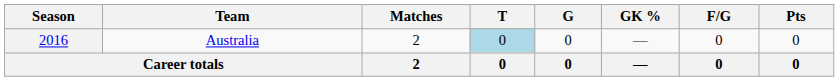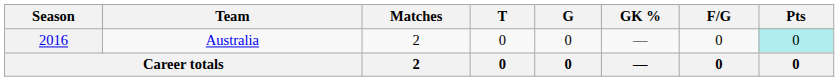2016 | T: lightblue background -> no background
2016 | Pts: no background -> paleturquoise background
